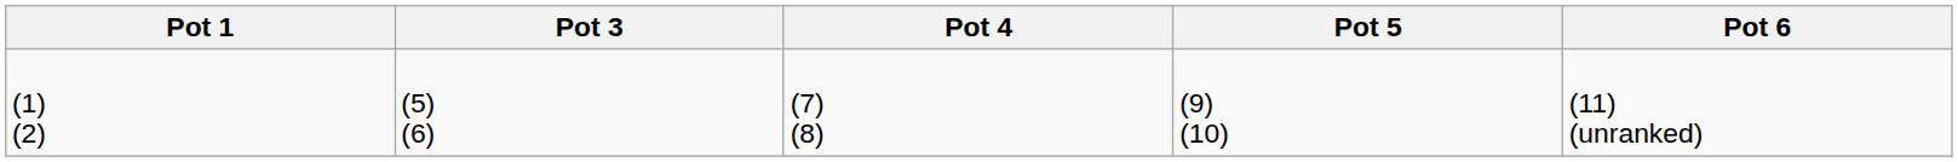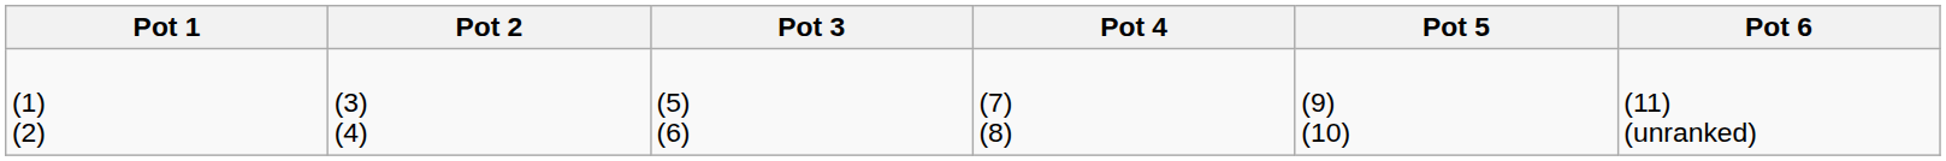+ column: Pot 2 | (3) (4)
